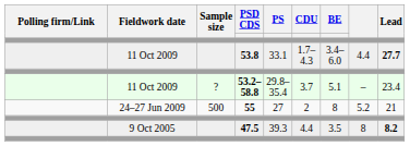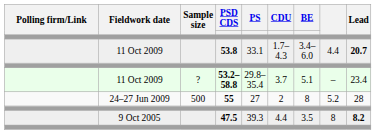53.8 | Lead: 27.7 -> 20.7
55 | Lead: 21 -> 28
